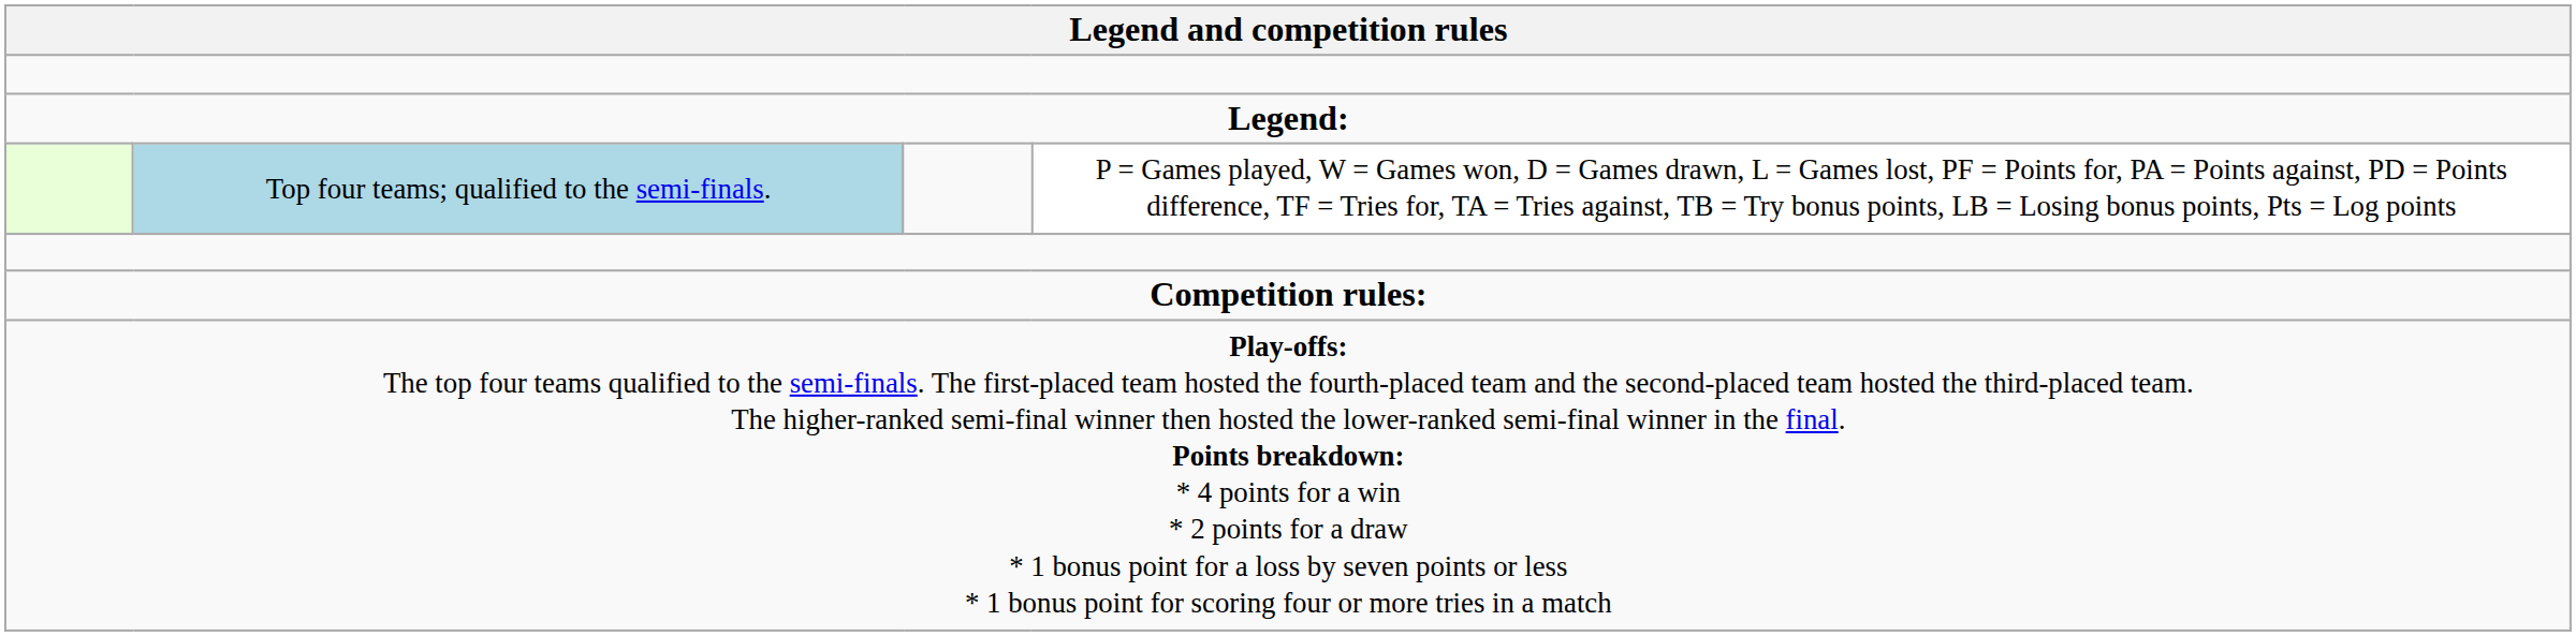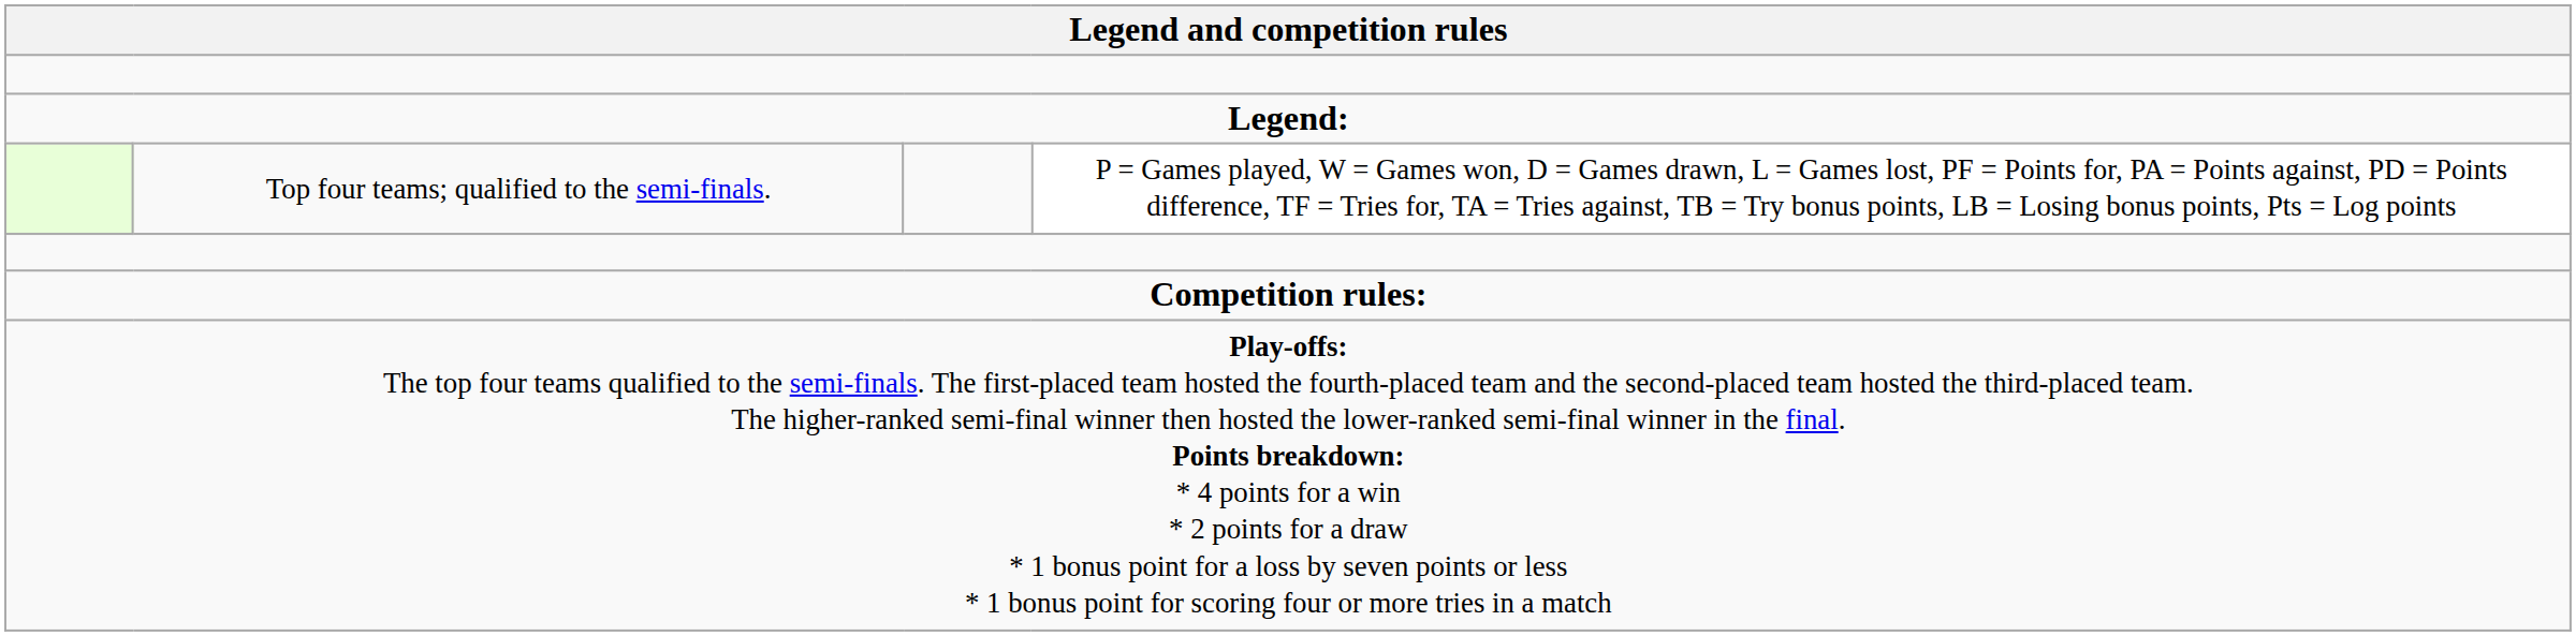Top four teams; qualified to the semi-finals. | column 2: lightblue background -> no background
